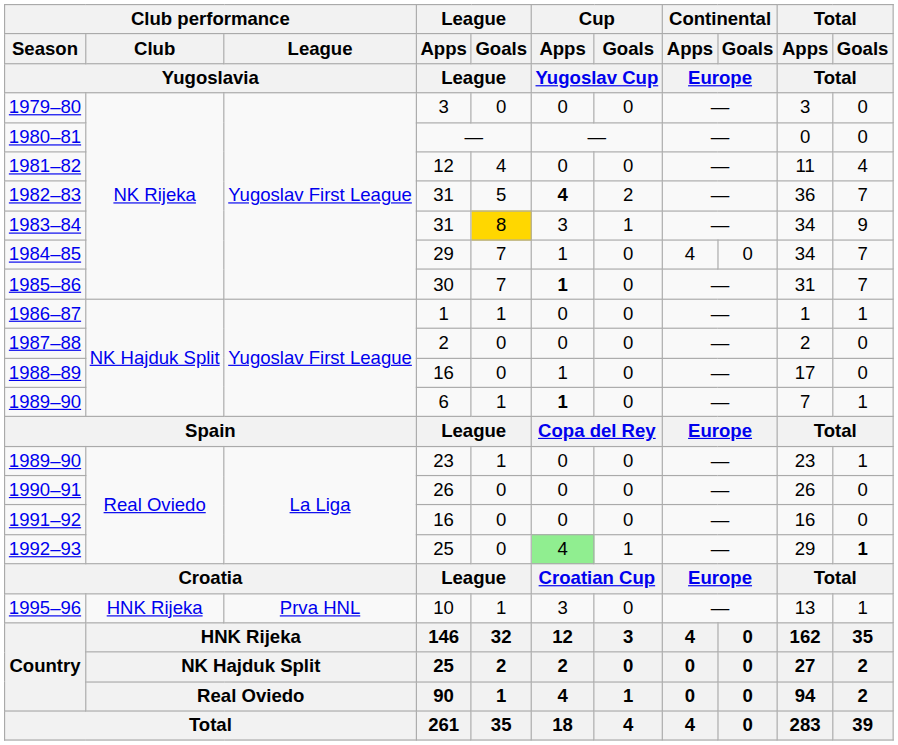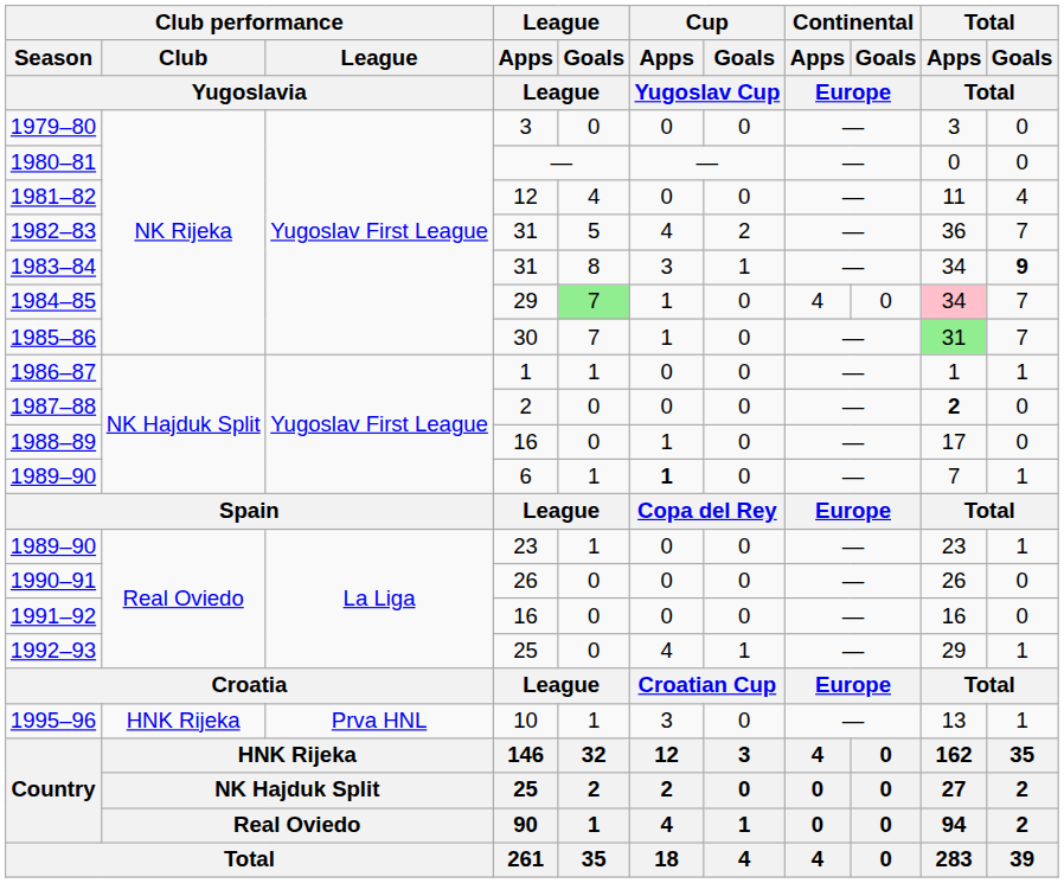1982–83 | Cup / Apps / Yugoslav Cup: bold -> normal
1983–84 | League / Goals / League: gold background -> no background
1983–84 | Total / Goals / Total: normal -> bold
1984–85 | League / Goals / League: no background -> lightgreen background
1984–85 | Total / Apps / Total: no background -> pink background
1985–86 | Cup / Apps / Yugoslav Cup: bold -> normal
1985–86 | Total / Apps / Total: no background -> lightgreen background
1987–88 | Total / Apps / Total: normal -> bold
1992–93 | Cup / Apps / Yugoslav Cup: lightgreen background -> no background
1992–93 | Total / Goals / Total: bold -> normal
